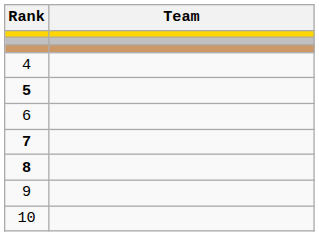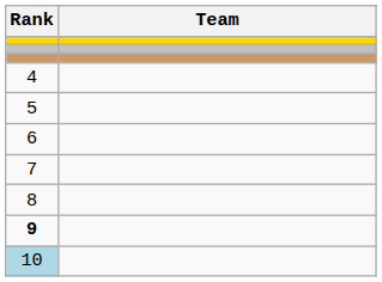row 6 | Rank: bold -> normal
row 8 | Rank: bold -> normal
row 9 | Rank: bold -> normal
row 10 | Rank: normal -> bold
row 11 | Rank: no background -> lightblue background
